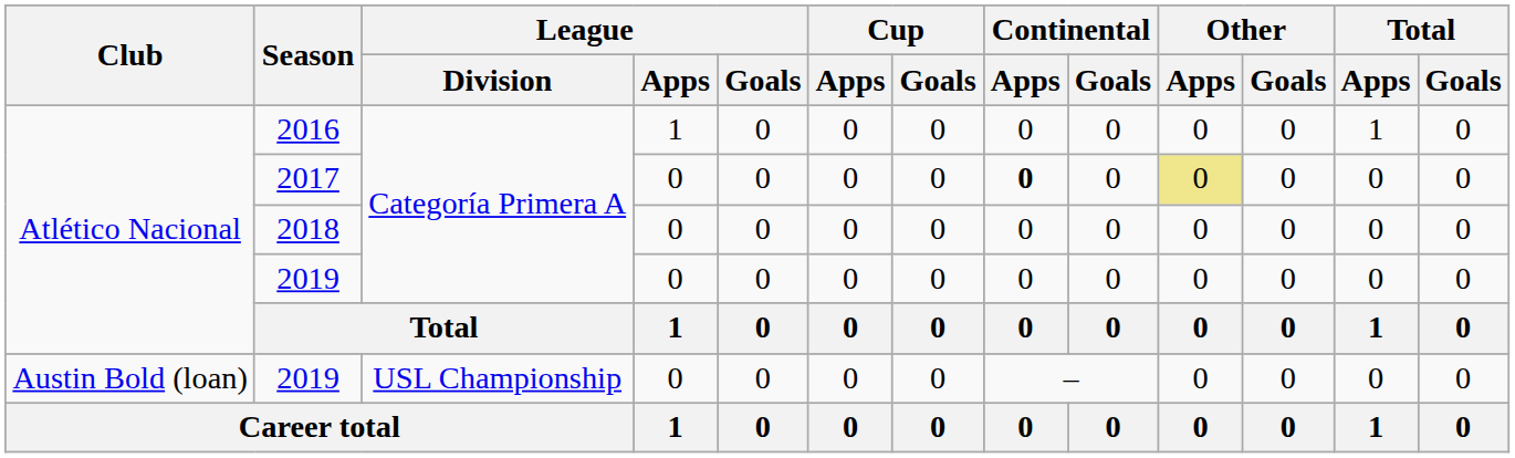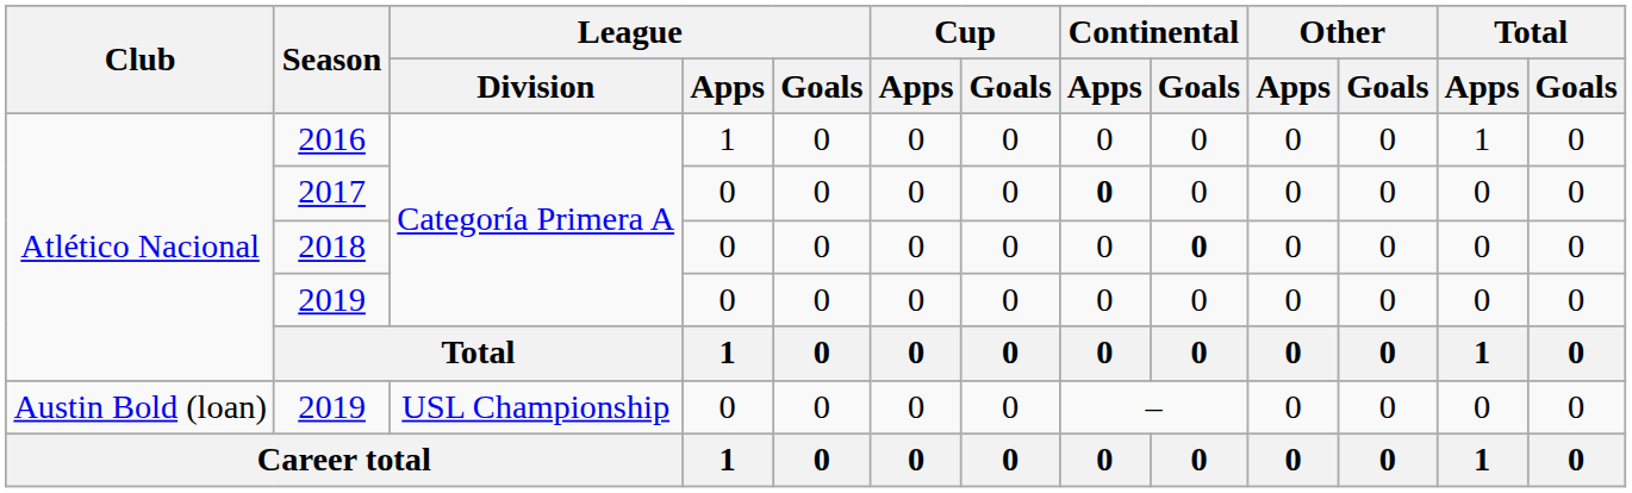2017 | Other / Apps: khaki background -> no background
2018 | Continental / Goals: normal -> bold
